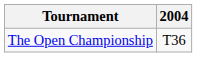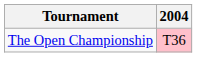The Open Championship | 2004: no background -> pink background
